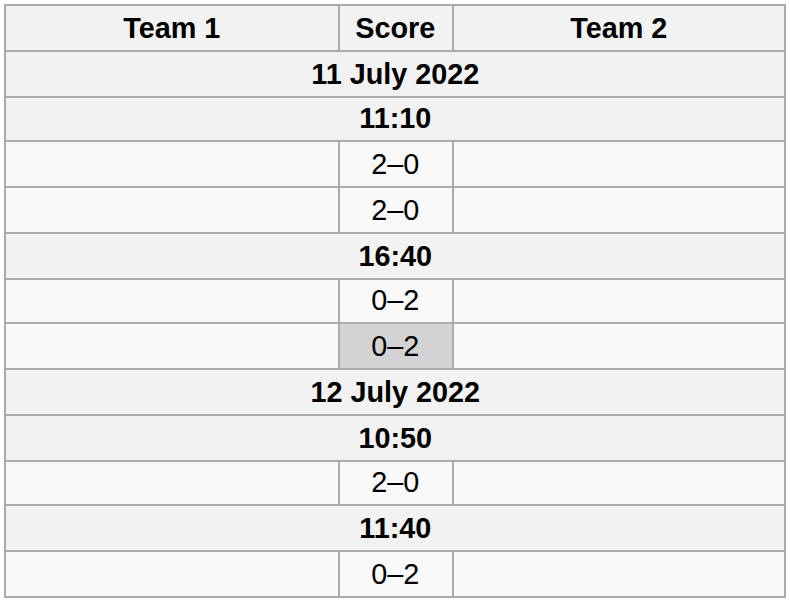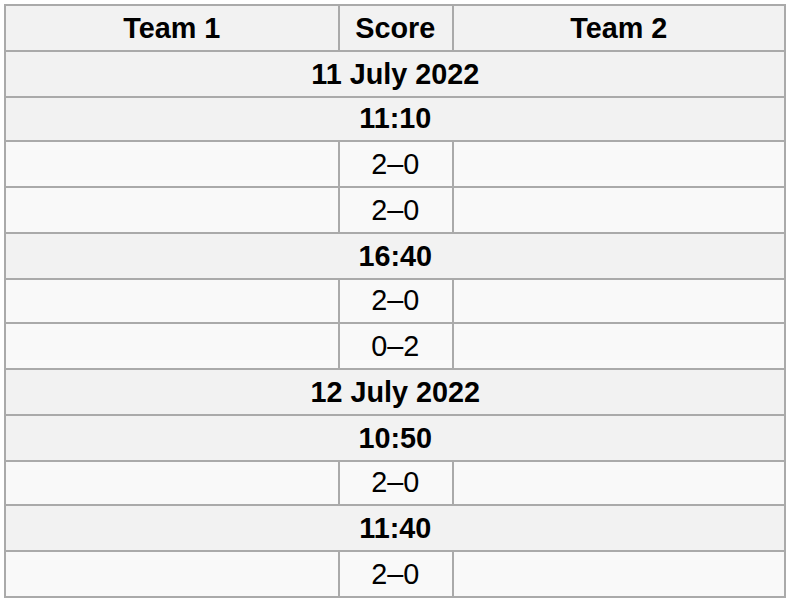row 7 | Score: 0–2 -> 2–0
row 8 | Score: lightgrey background -> no background
row 13 | Score: 0–2 -> 2–0
